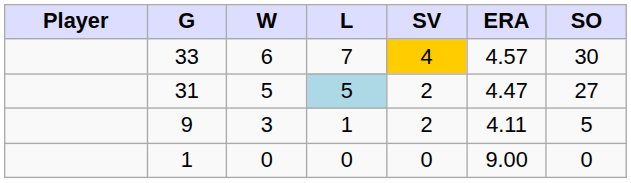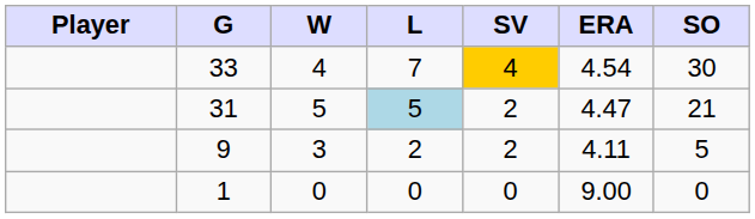33 | W: 6 -> 4
33 | ERA: 4.57 -> 4.54
31 | SO: 27 -> 21
9 | L: 1 -> 2
